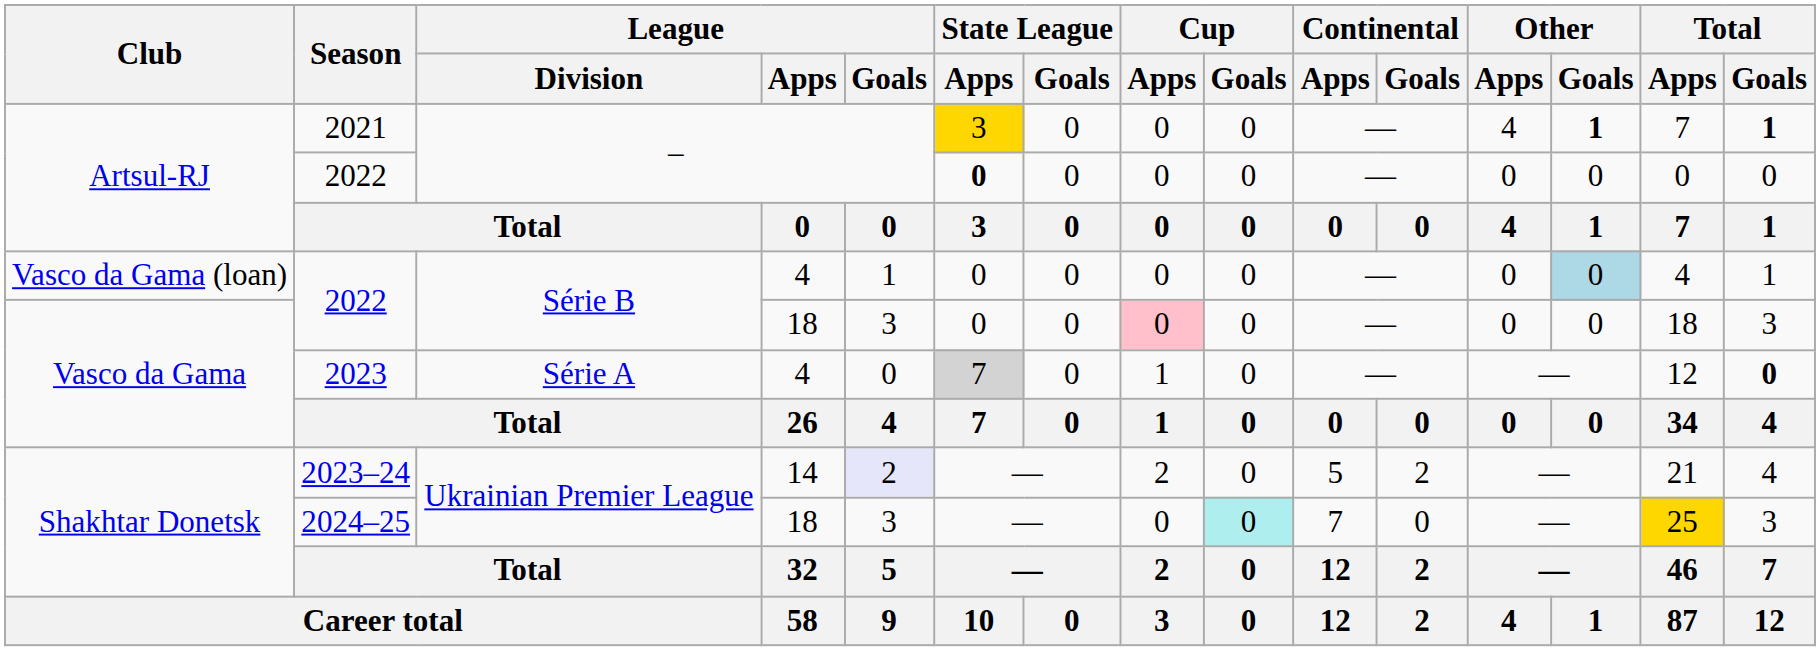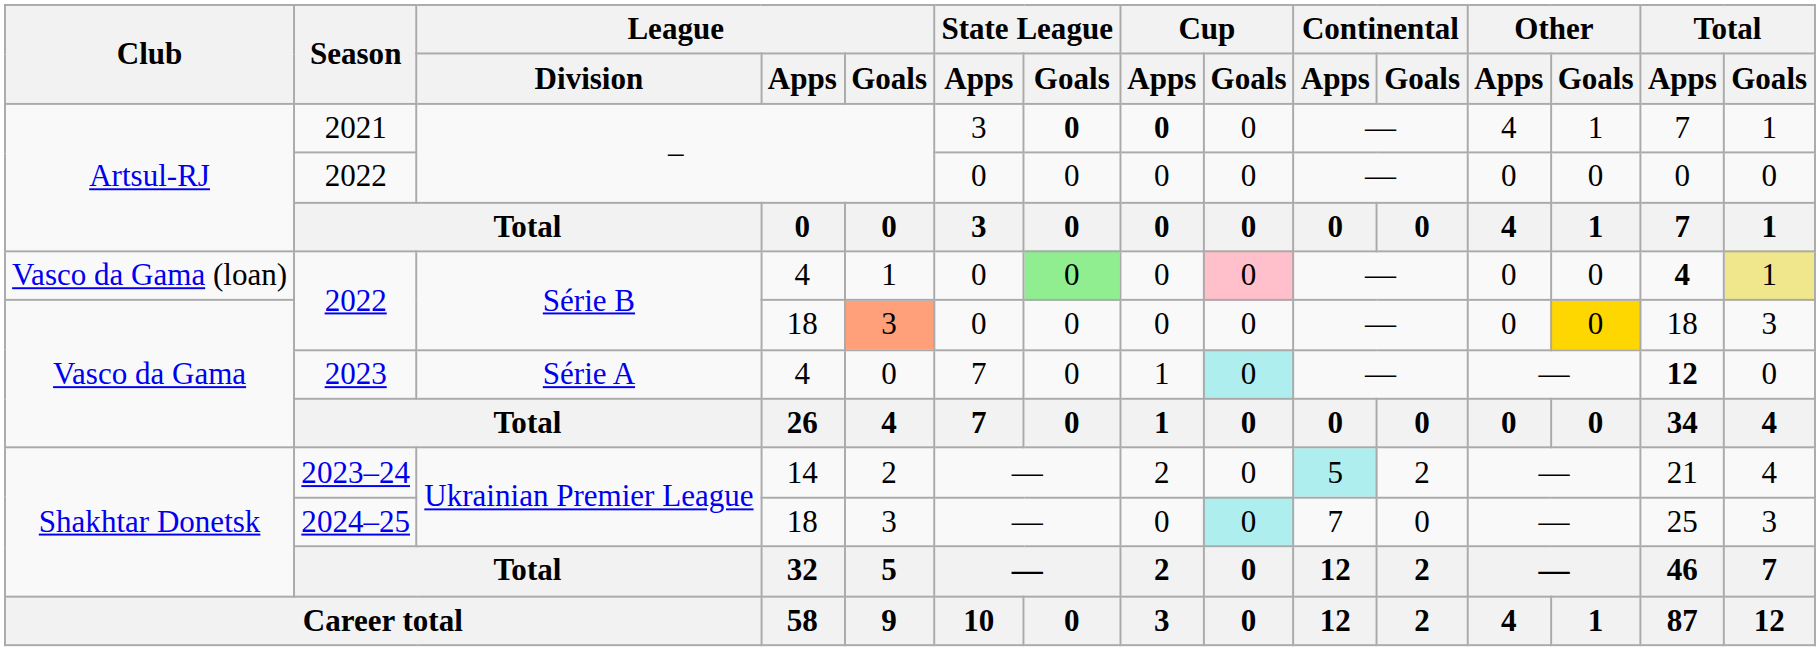2021 | State League / Apps: gold background -> no background
2021 | State League / Goals: normal -> bold
2021 | Cup / Apps: normal -> bold
2021 | Other / Goals: bold -> normal
2021 | Total / Goals: bold -> normal
Artsul-RJ / 2022 | State League / Apps: bold -> normal
Vasco da Gama (loan) / 2022 | State League / Goals: no background -> lightgreen background
Vasco da Gama (loan) / 2022 | Cup / Goals: no background -> pink background
Vasco da Gama (loan) / 2022 | Other / Goals: lightblue background -> no background
Vasco da Gama (loan) / 2022 | Total / Apps: normal -> bold
Vasco da Gama (loan) / 2022 | Total / Goals: no background -> khaki background
Vasco da Gama / 2022 | League / Goals: no background -> lightsalmon background
Vasco da Gama / 2022 | Cup / Apps: pink background -> no background
Vasco da Gama / 2022 | Other / Goals: no background -> gold background
2023 | State League / Apps: lightgrey background -> no background
2023 | Cup / Goals: no background -> paleturquoise background
2023 | Total / Apps: normal -> bold
2023 | Total / Goals: bold -> normal
2023–24 | League / Goals: lavender background -> no background
2023–24 | Continental / Apps: no background -> paleturquoise background
2024–25 | Total / Apps: gold background -> no background
